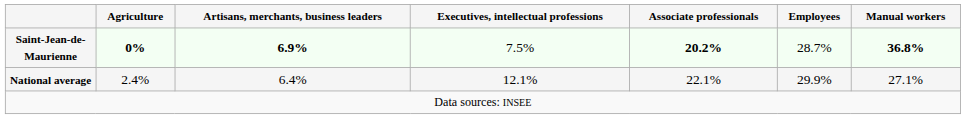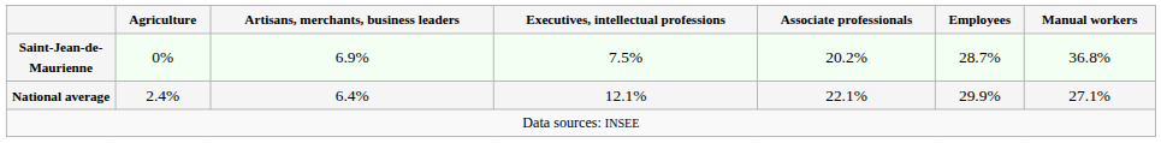Saint-Jean-de-Maurienne | Agriculture: bold -> normal
Saint-Jean-de-Maurienne | Artisans, merchants, business leaders: bold -> normal
Saint-Jean-de-Maurienne | Associate professionals: bold -> normal
Saint-Jean-de-Maurienne | Manual workers: bold -> normal
